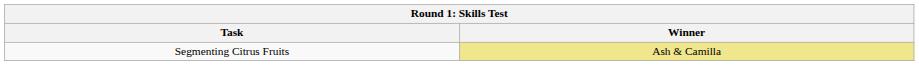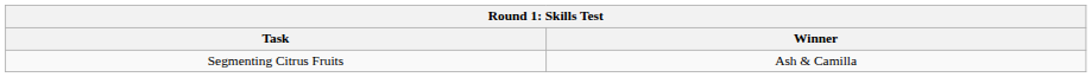Segmenting Citrus Fruits | Winner: khaki background -> no background
